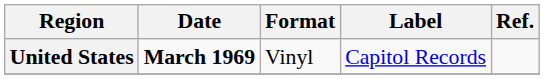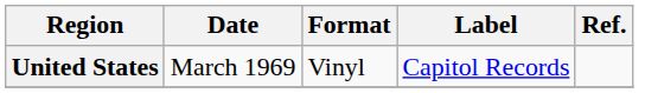United States | Date: bold -> normal
